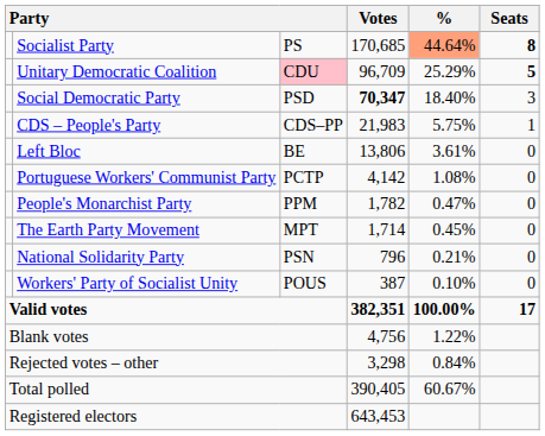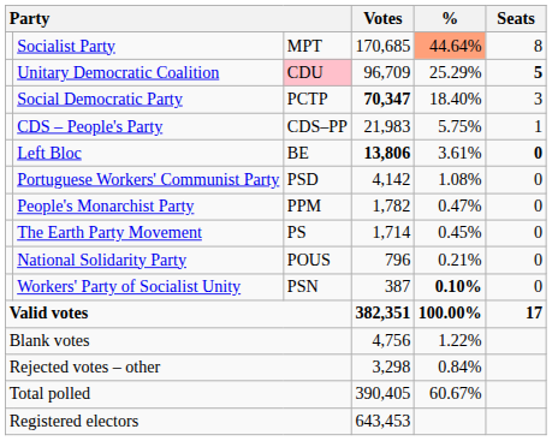Socialist Party | column 3: PS -> MPT
Socialist Party | Seats: bold -> normal
Social Democratic Party | column 3: PSD -> PCTP
Left Bloc | Votes: normal -> bold
Left Bloc | Seats: normal -> bold
Portuguese Workers' Communist Party | column 3: PCTP -> PSD
The Earth Party Movement | column 3: MPT -> PS
National Solidarity Party | column 3: PSN -> POUS
Workers' Party of Socialist Unity | column 3: POUS -> PSN
Workers' Party of Socialist Unity | %: normal -> bold
